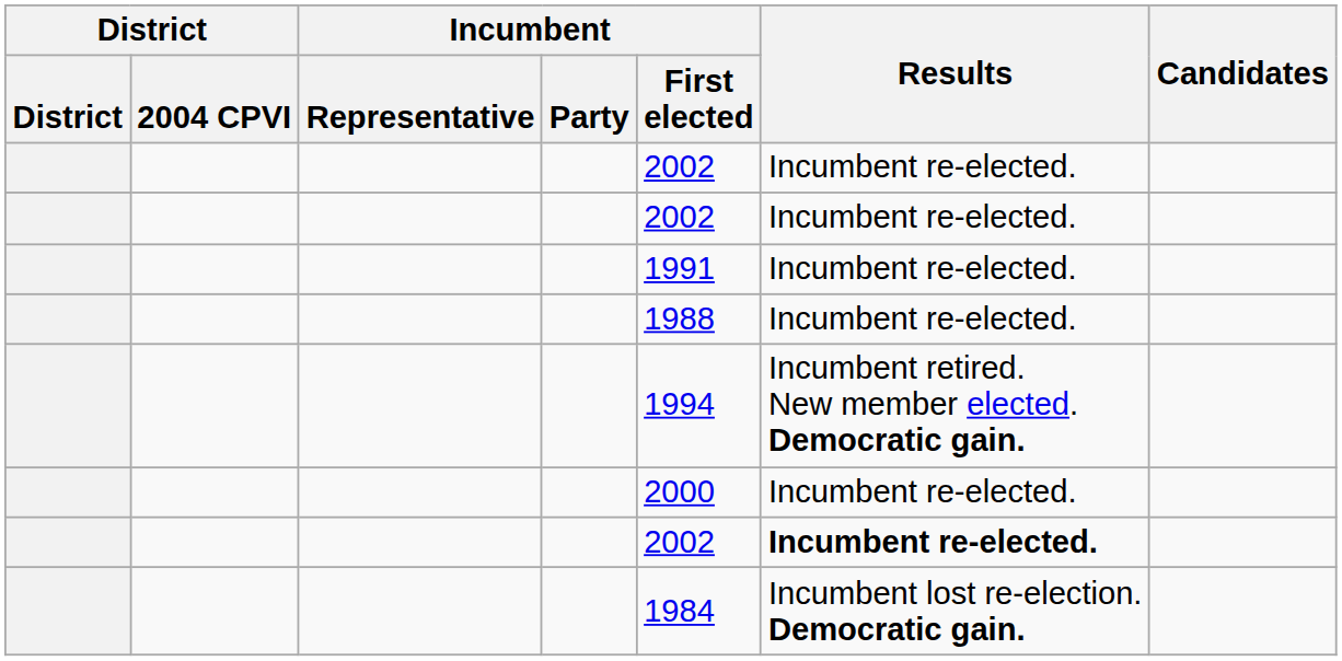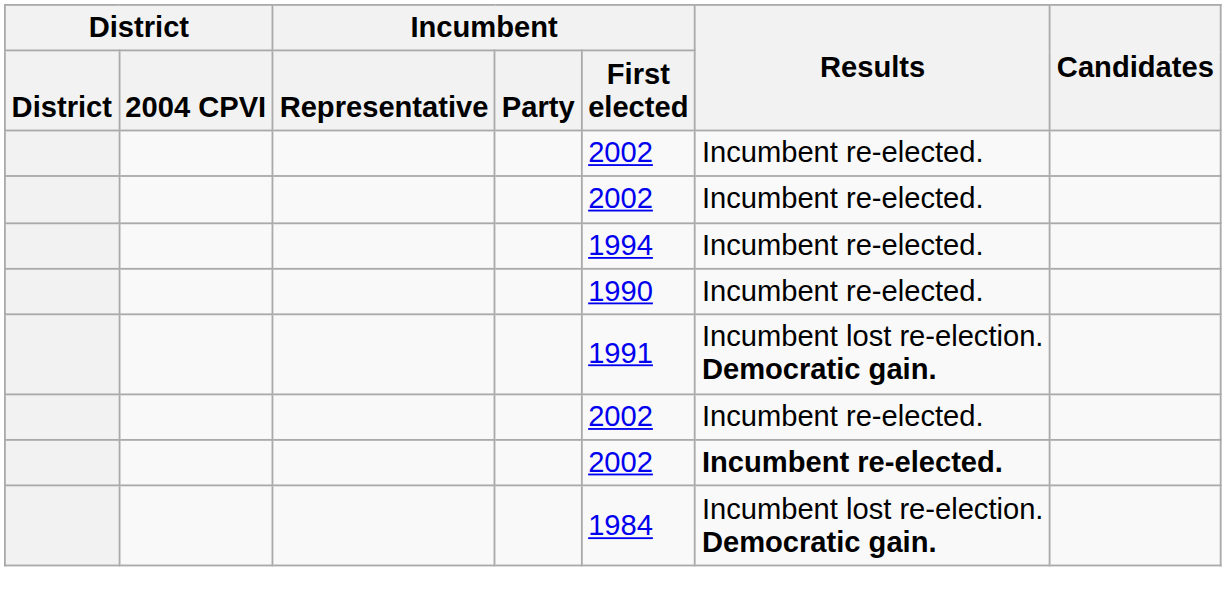row 5 | Incumbent / First elected: 1991 -> 1994
row 6 | Incumbent / First elected: 1988 -> 1990
row 7 | Incumbent / First elected: 1994 -> 1991
row 7 | Results: Incumbent retired. New member elected. Democratic gain. -> Incumbent lost re-election. Democratic gain.
row 8 | Incumbent / First elected: 2000 -> 2002
